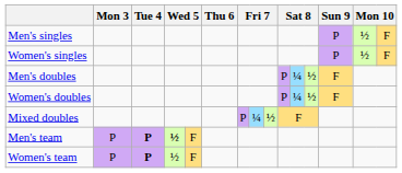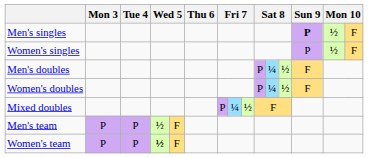Men's singles | Sun 9: normal -> bold
Men's team | Tue 4: bold -> normal
Men's team | column 4: bold -> normal
Women's team | Tue 4: bold -> normal
Women's team | column 4: normal -> bold
